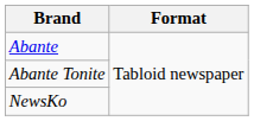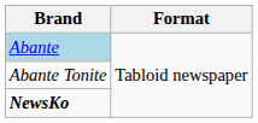Abante | Brand: no background -> lightblue background
NewsKo | Brand: normal -> bold
